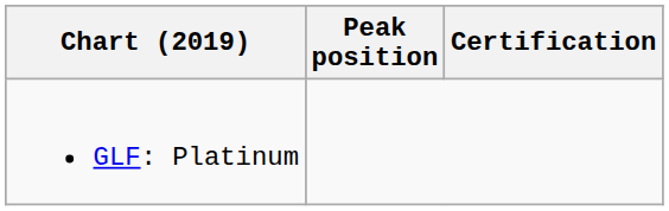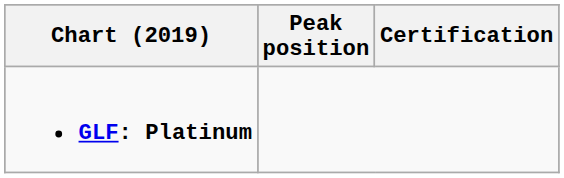GLF: Platinum | Chart (2019): normal -> bold
